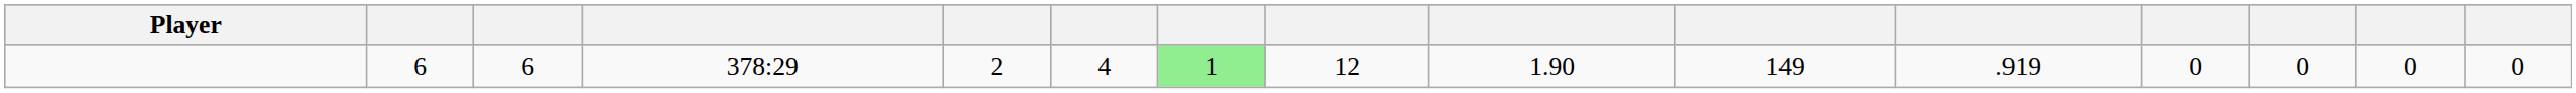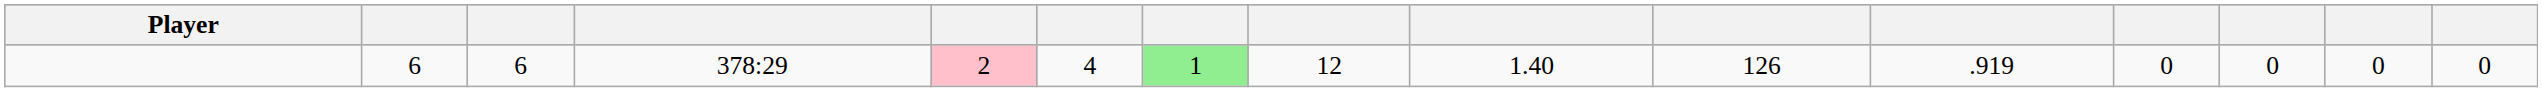row 2 | column 5: no background -> pink background
row 2 | column 9: 1.90 -> 1.40
row 2 | column 10: 149 -> 126
